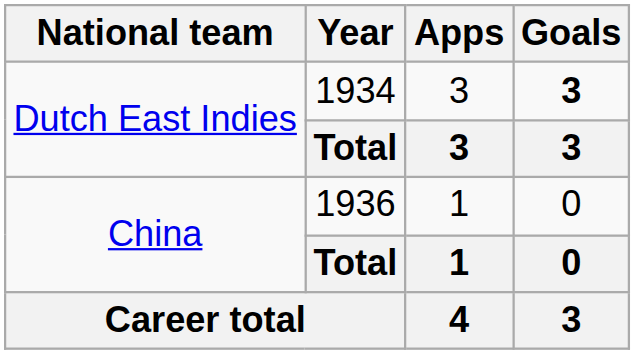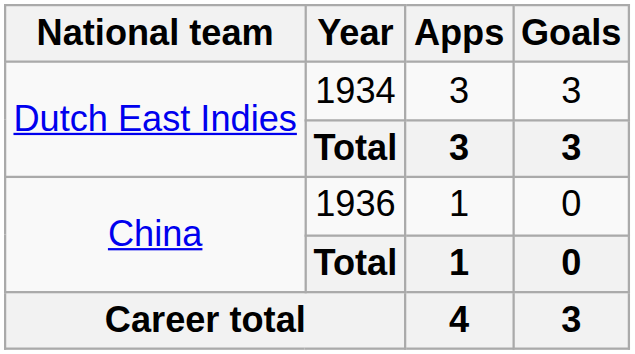Dutch East Indies / 1934 | Goals: bold -> normal
